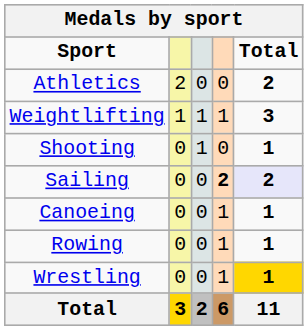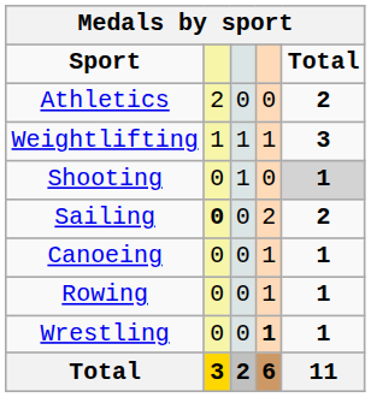Shooting | Total: no background -> lightgrey background
Sailing | column 2: normal -> bold
Sailing | column 4: bold -> normal
Sailing | Total: lavender background -> no background
Wrestling | column 4: normal -> bold
Wrestling | Total: gold background -> no background
